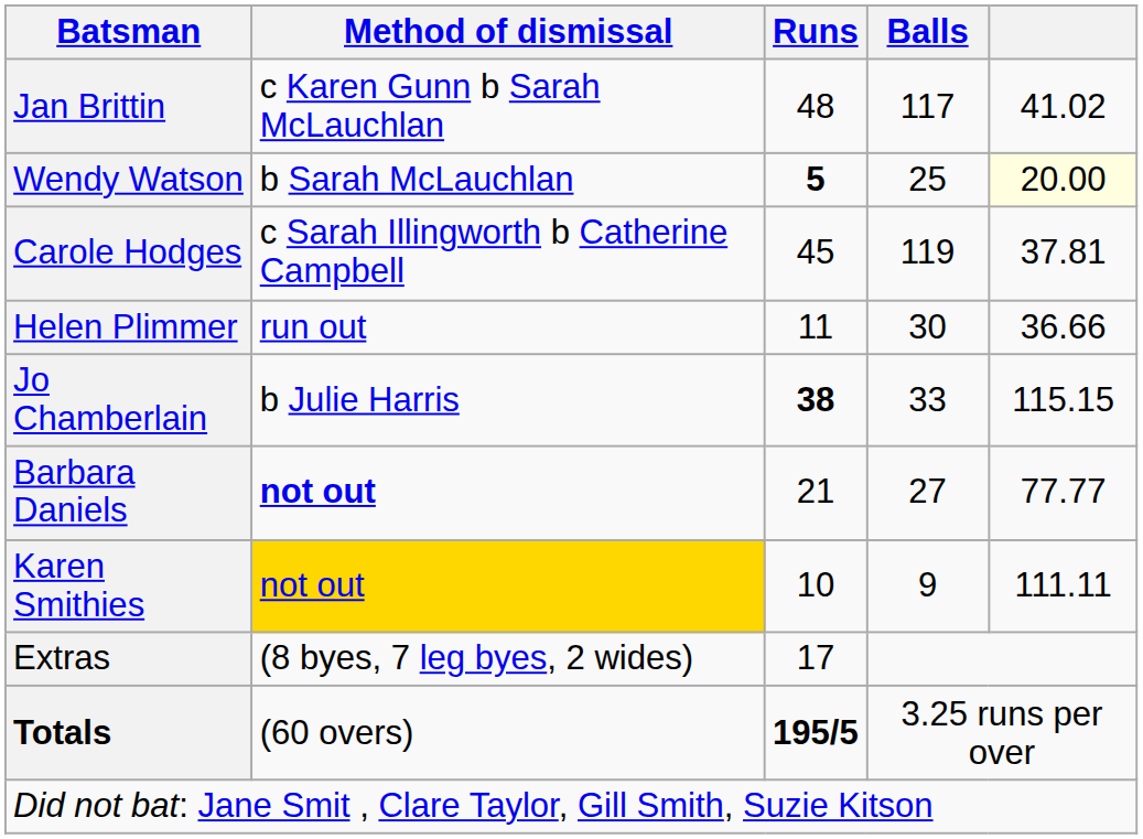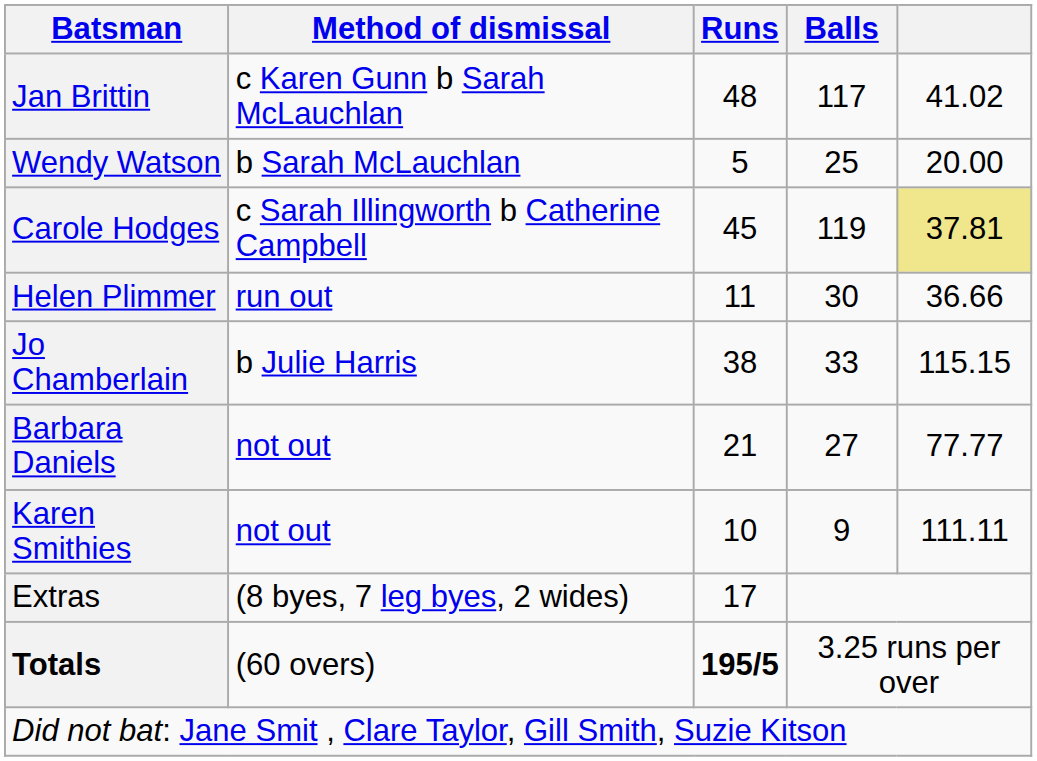Wendy Watson | Runs: bold -> normal
Wendy Watson | column 5: lightyellow background -> no background
Carole Hodges | column 5: no background -> khaki background
Jo Chamberlain | Runs: bold -> normal
Barbara Daniels | Method of dismissal: bold -> normal
Karen Smithies | Method of dismissal: gold background -> no background
